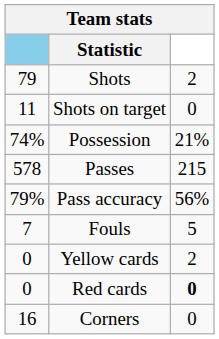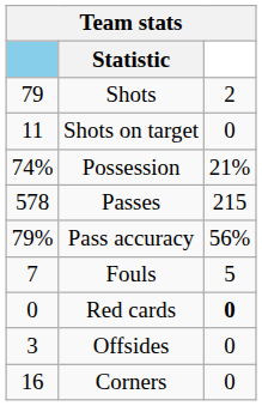- row: 0 | Yellow cards | 2
+ row: 3 | Offsides | 0
